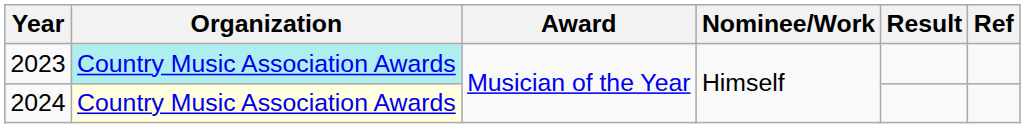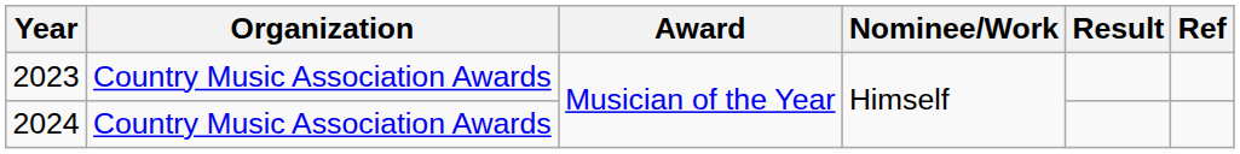2023 | Organization: paleturquoise background -> no background
2024 | Organization: lightyellow background -> no background
